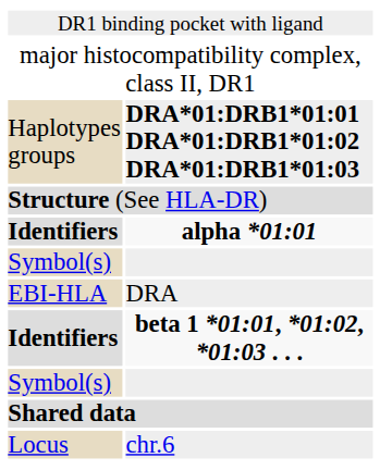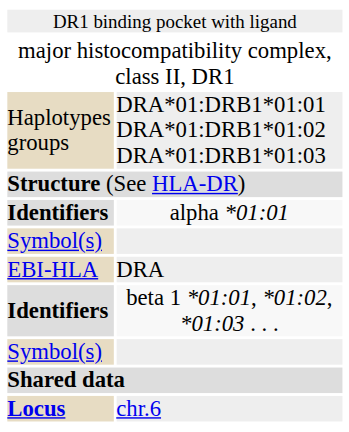Haplotypes groups | column 2: bold -> normal
Identifiers / alpha *01:01 | column 2: bold -> normal
Identifiers / beta 1 *01:01, *01:02, *01:03 . . . | column 2: bold -> normal
Locus | column 1: normal -> bold
